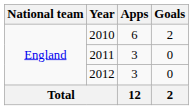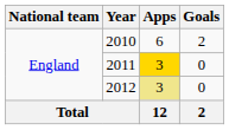2011 | Apps: no background -> gold background
2012 | Apps: no background -> khaki background
